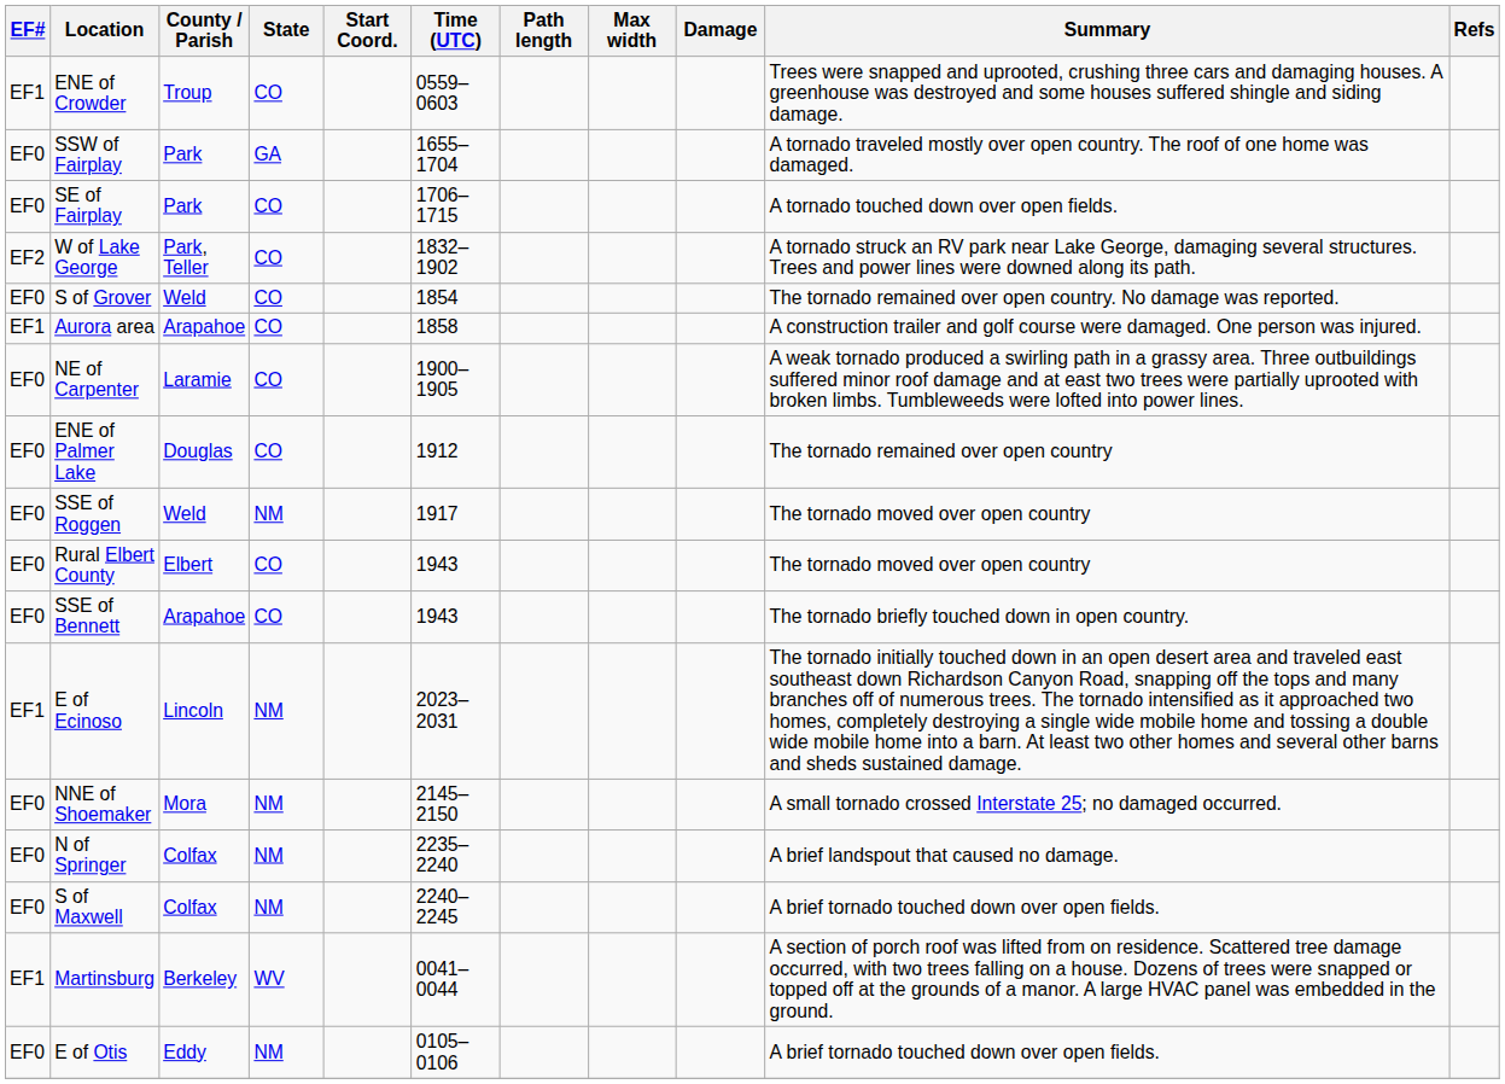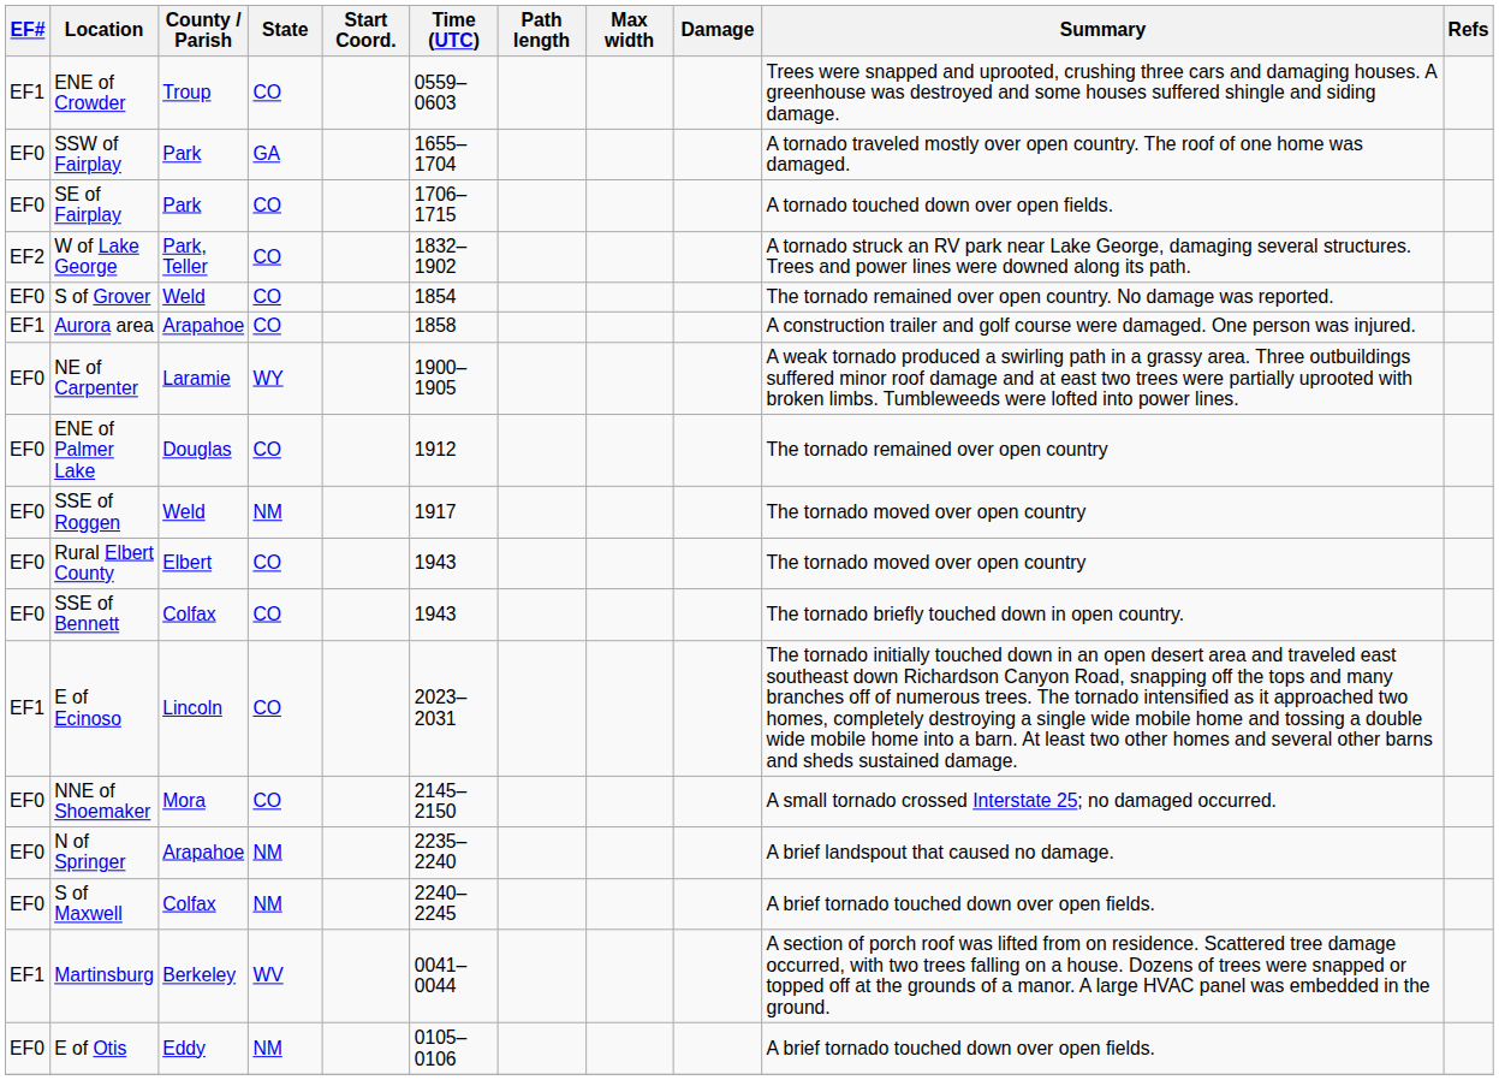NE of Carpenter | State: CO -> WY
SSE of Bennett | County / Parish: Arapahoe -> Colfax
E of Ecinoso | State: NM -> CO
NNE of Shoemaker | State: NM -> CO
N of Springer | County / Parish: Colfax -> Arapahoe
